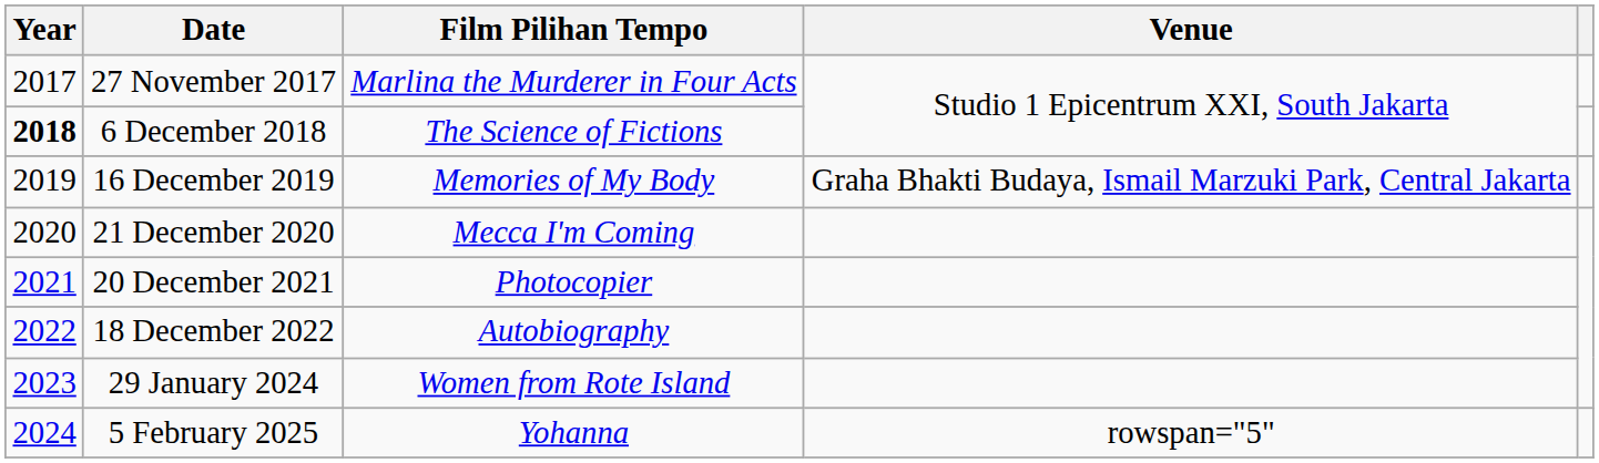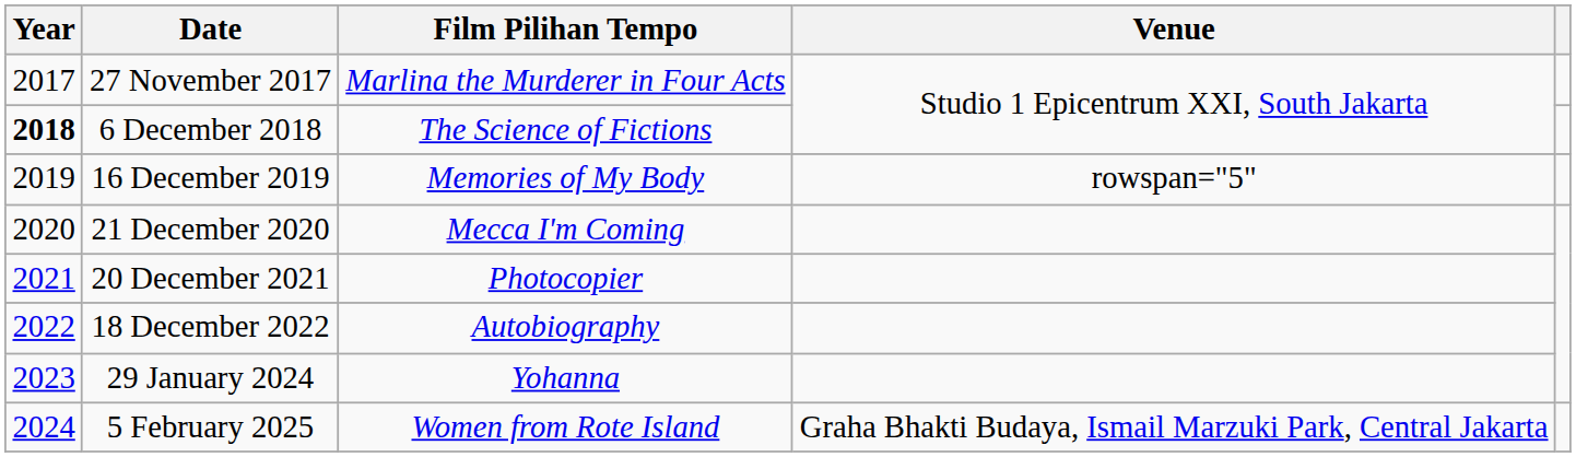16 December 2019 | Venue: Graha Bhakti Budaya, Ismail Marzuki Park, Central Jakarta -> rowspan="5"
29 January 2024 | Film Pilihan Tempo: Women from Rote Island -> Yohanna
5 February 2025 | Film Pilihan Tempo: Yohanna -> Women from Rote Island
5 February 2025 | Venue: rowspan="5" -> Graha Bhakti Budaya, Ismail Marzuki Park, Central Jakarta
